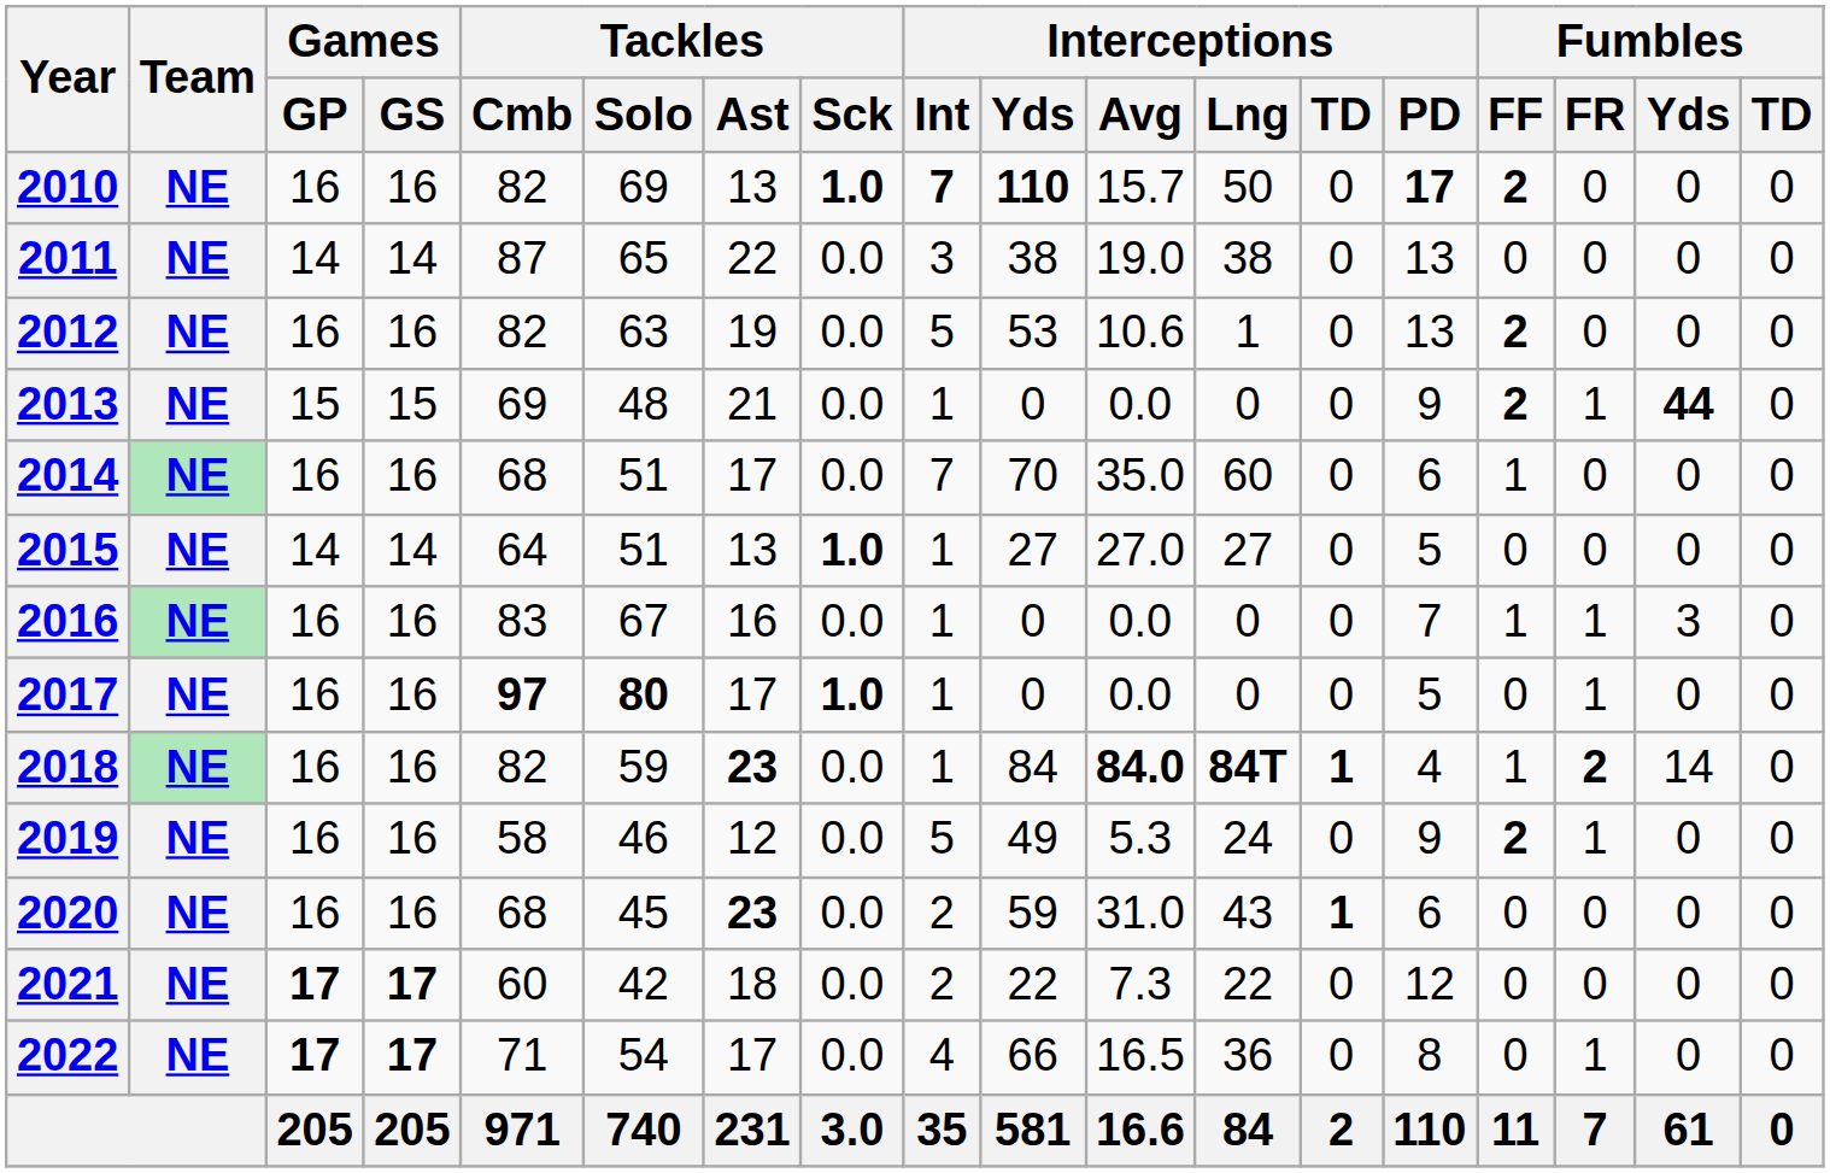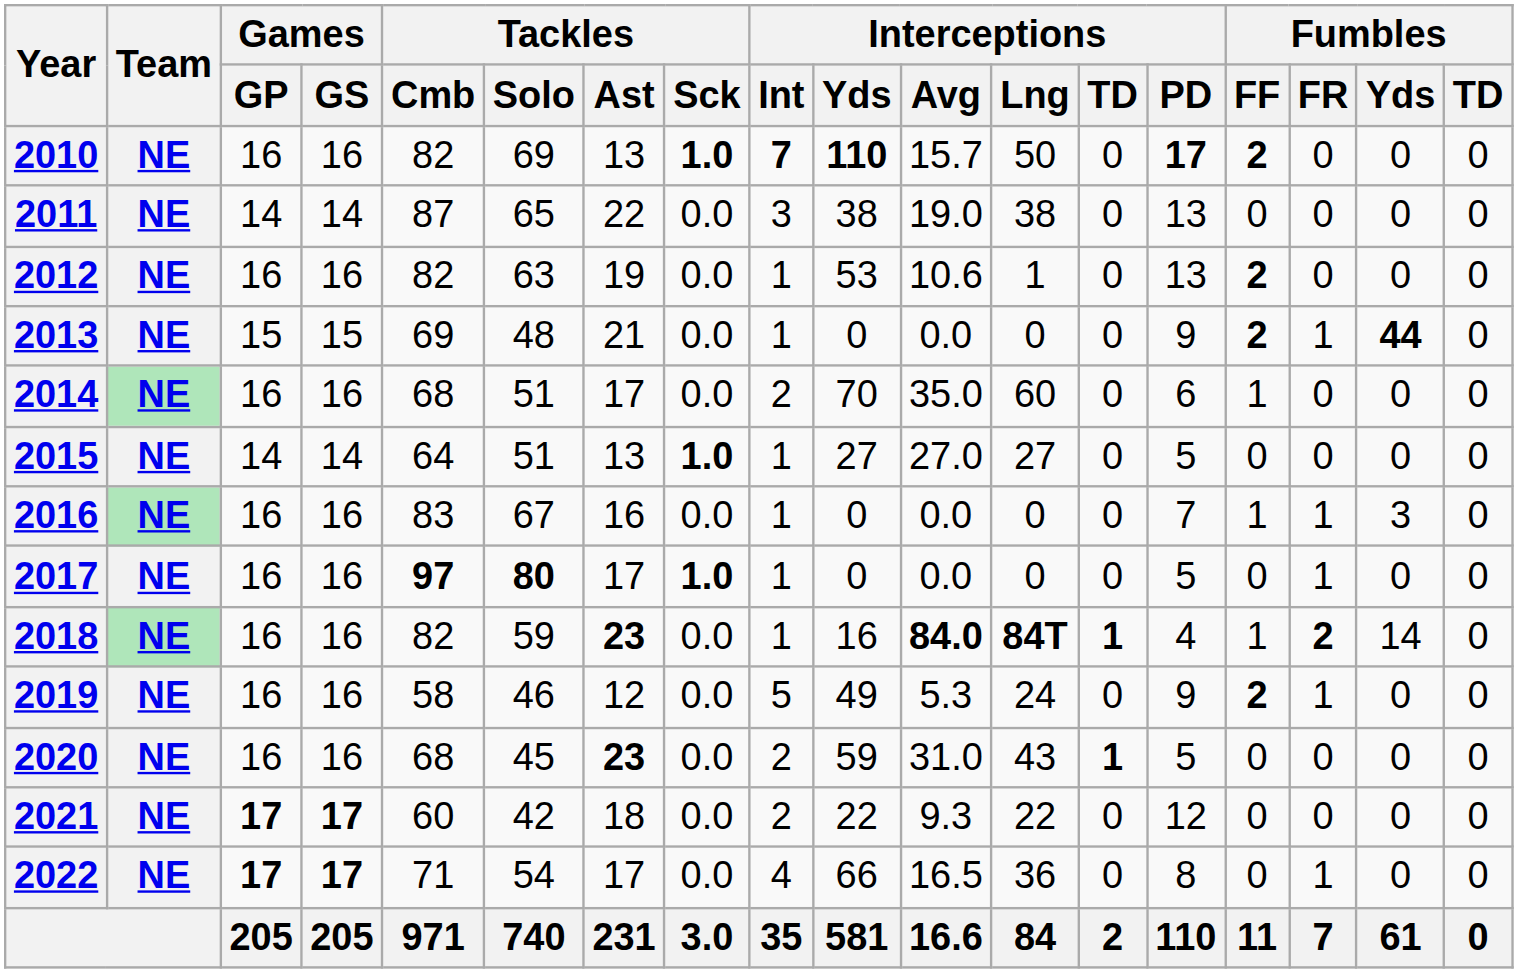2012 | Interceptions / Int: 5 -> 1
2014 | Interceptions / Int: 7 -> 2
2018 | Interceptions / Yds: 84 -> 16
2020 | Interceptions / PD: 6 -> 5
2021 | Interceptions / Avg: 7.3 -> 9.3
